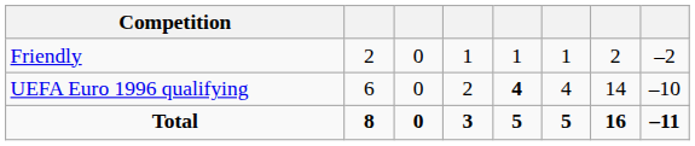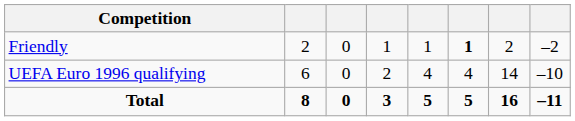Friendly | column 6: normal -> bold
UEFA Euro 1996 qualifying | column 5: bold -> normal
